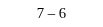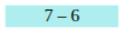row 1 | column 1: no background -> paleturquoise background
